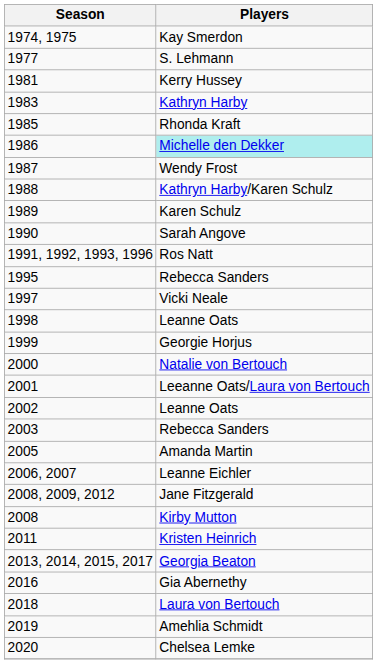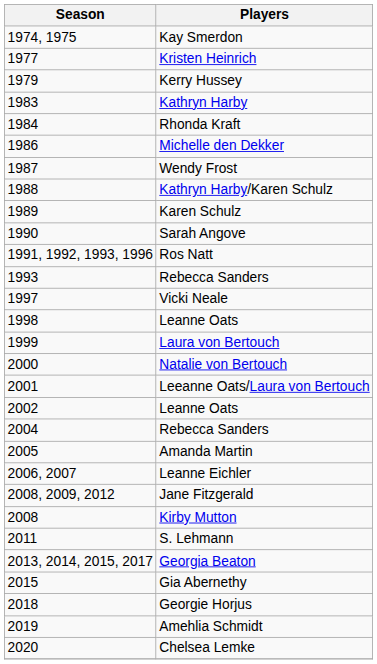row 3 | Players: S. Lehmann -> Kristen Heinrich
row 4 | Season: 1981 -> 1979
row 6 | Season: 1985 -> 1984
row 7 | Players: paleturquoise background -> no background
row 13 | Season: 1995 -> 1993
row 16 | Players: Georgie Horjus -> Laura von Bertouch
row 20 | Season: 2003 -> 2004
row 25 | Players: Kristen Heinrich -> S. Lehmann
row 27 | Season: 2016 -> 2015
row 28 | Players: Laura von Bertouch -> Georgie Horjus
